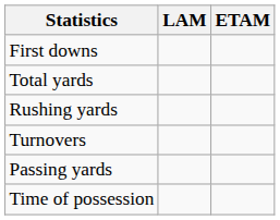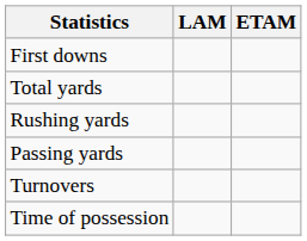rows swapped: Passing yards <-> Turnovers
